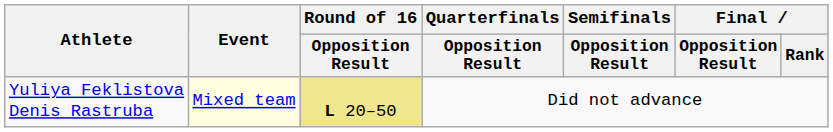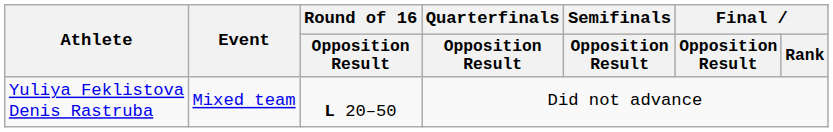Yuliya Feklistova Denis Rastruba | Event: lightyellow background -> no background
Yuliya Feklistova Denis Rastruba | Round of 16 / Opposition Result: khaki background -> no background
